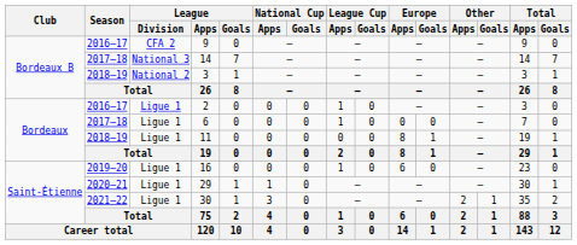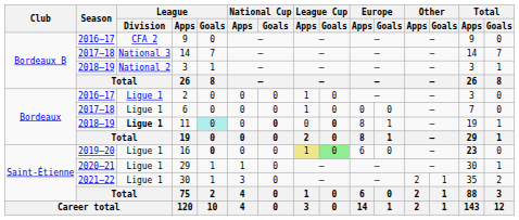11 | League / Division: normal -> bold
11 | League / Goals: no background -> paleturquoise background
11 | National Cup / Goals: normal -> bold
11 | League Cup / Goals: normal -> bold
16 | League / Goals: normal -> bold
16 | League Cup / Apps: no background -> khaki background
16 | League Cup / Goals: no background -> lightgreen background
16 | Total / Apps: normal -> bold
